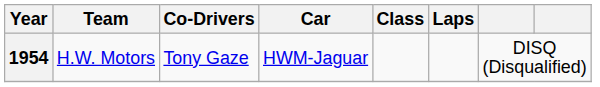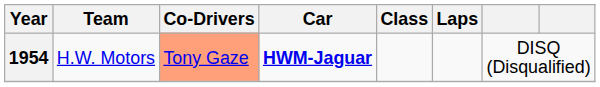1954 | Co-Drivers: no background -> lightsalmon background
1954 | Car: normal -> bold
